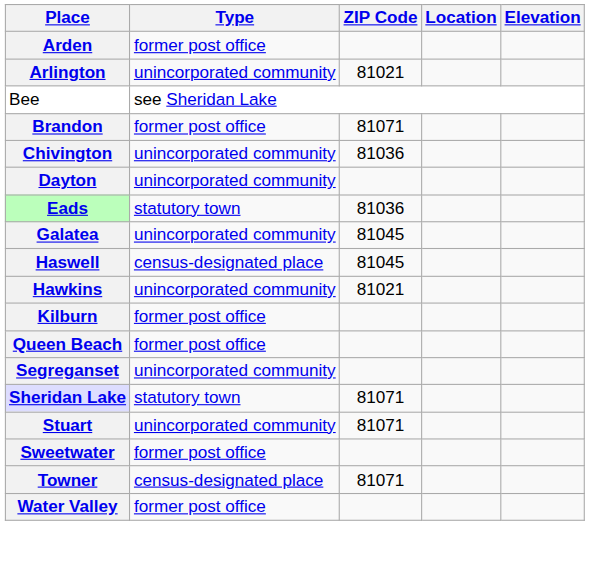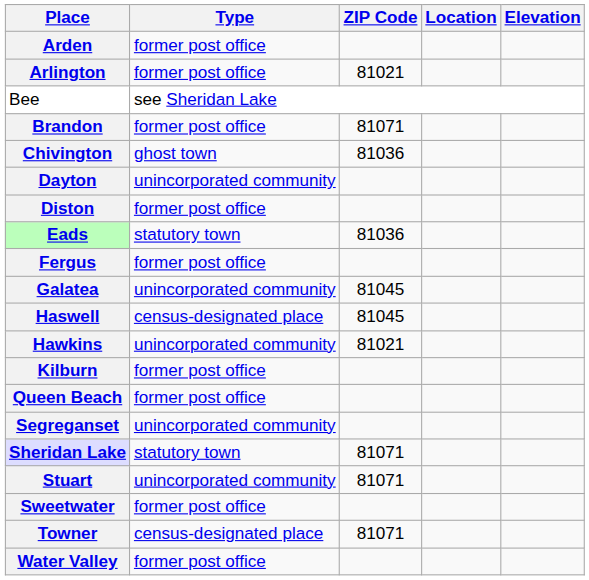Arlington | Type: unincorporated community -> former post office
Chivington | Type: unincorporated community -> ghost town
+ row: Diston | former post office
+ row: Fergus | former post office
